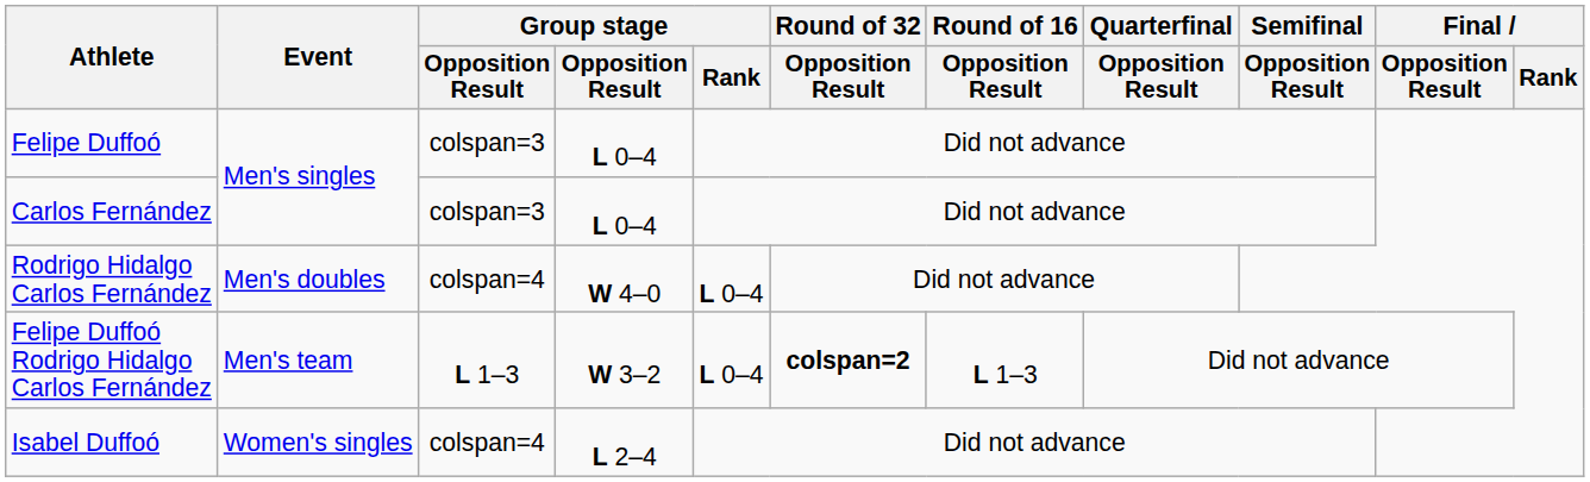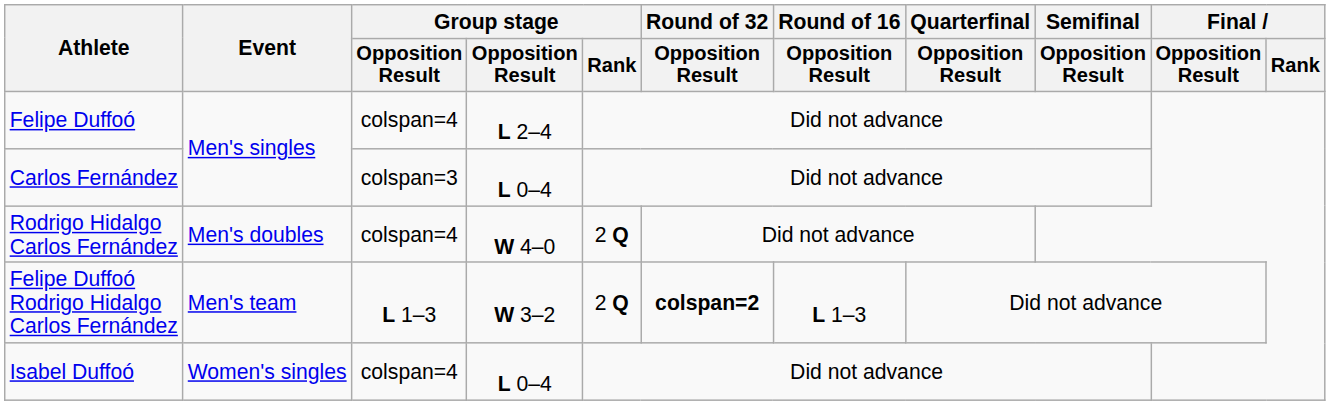Felipe Duffoó | column 3: colspan=3 -> colspan=4
Felipe Duffoó | column 4: L 0–4 -> L 2–4
Rodrigo Hidalgo Carlos Fernández | Group stage / Rank: L 0–4 -> 2 Q
Felipe Duffoó Rodrigo Hidalgo Carlos Fernández | Group stage / Rank: L 0–4 -> 2 Q
Isabel Duffoó | column 4: L 2–4 -> L 0–4
